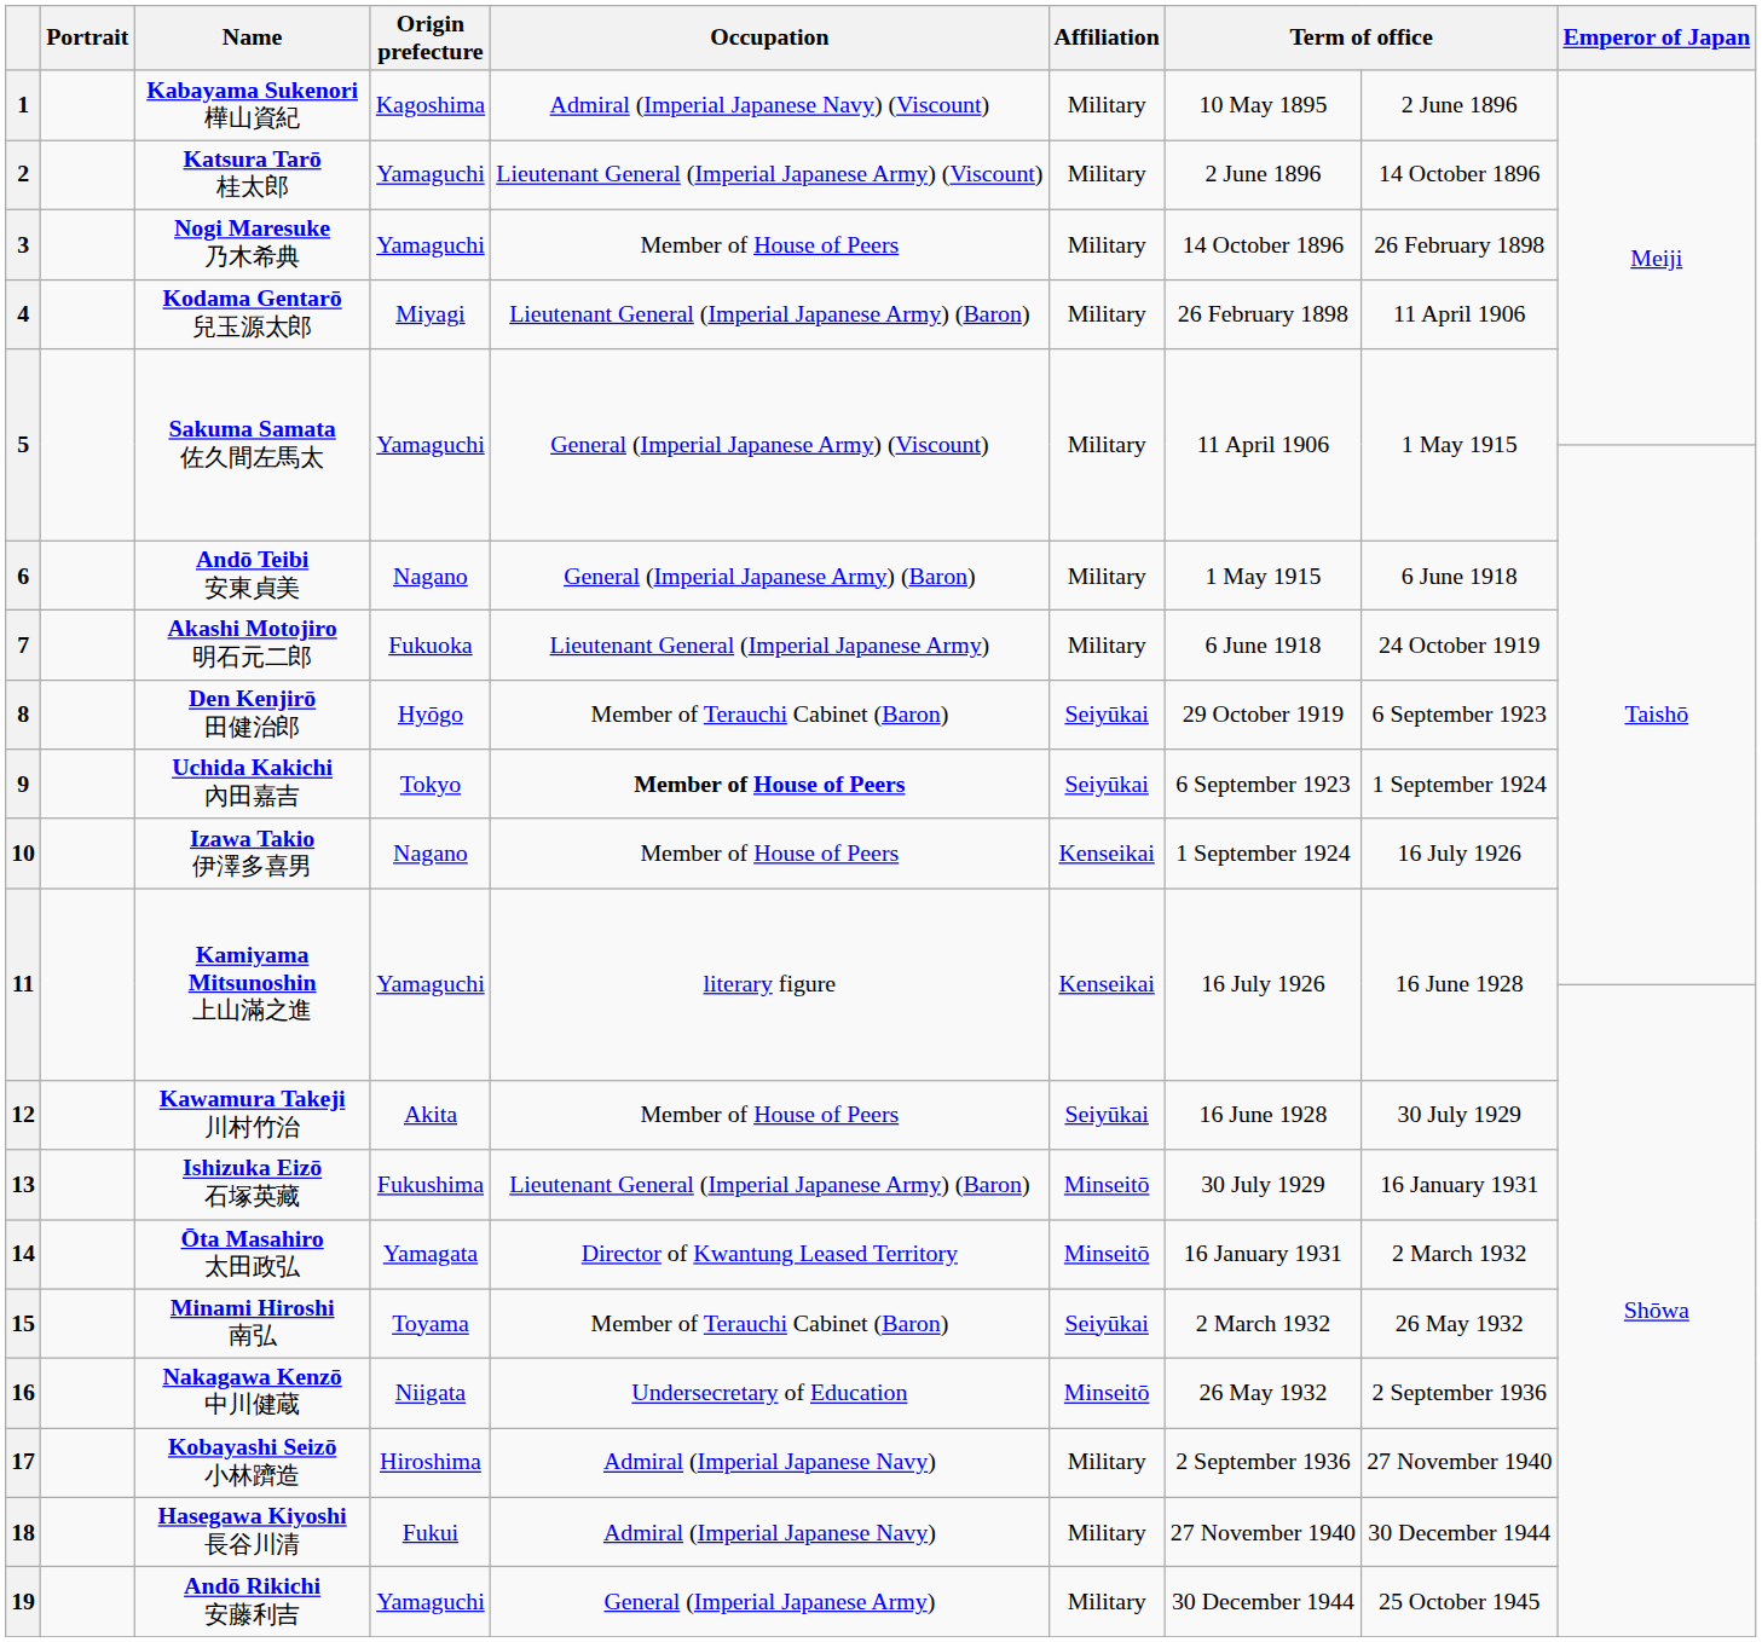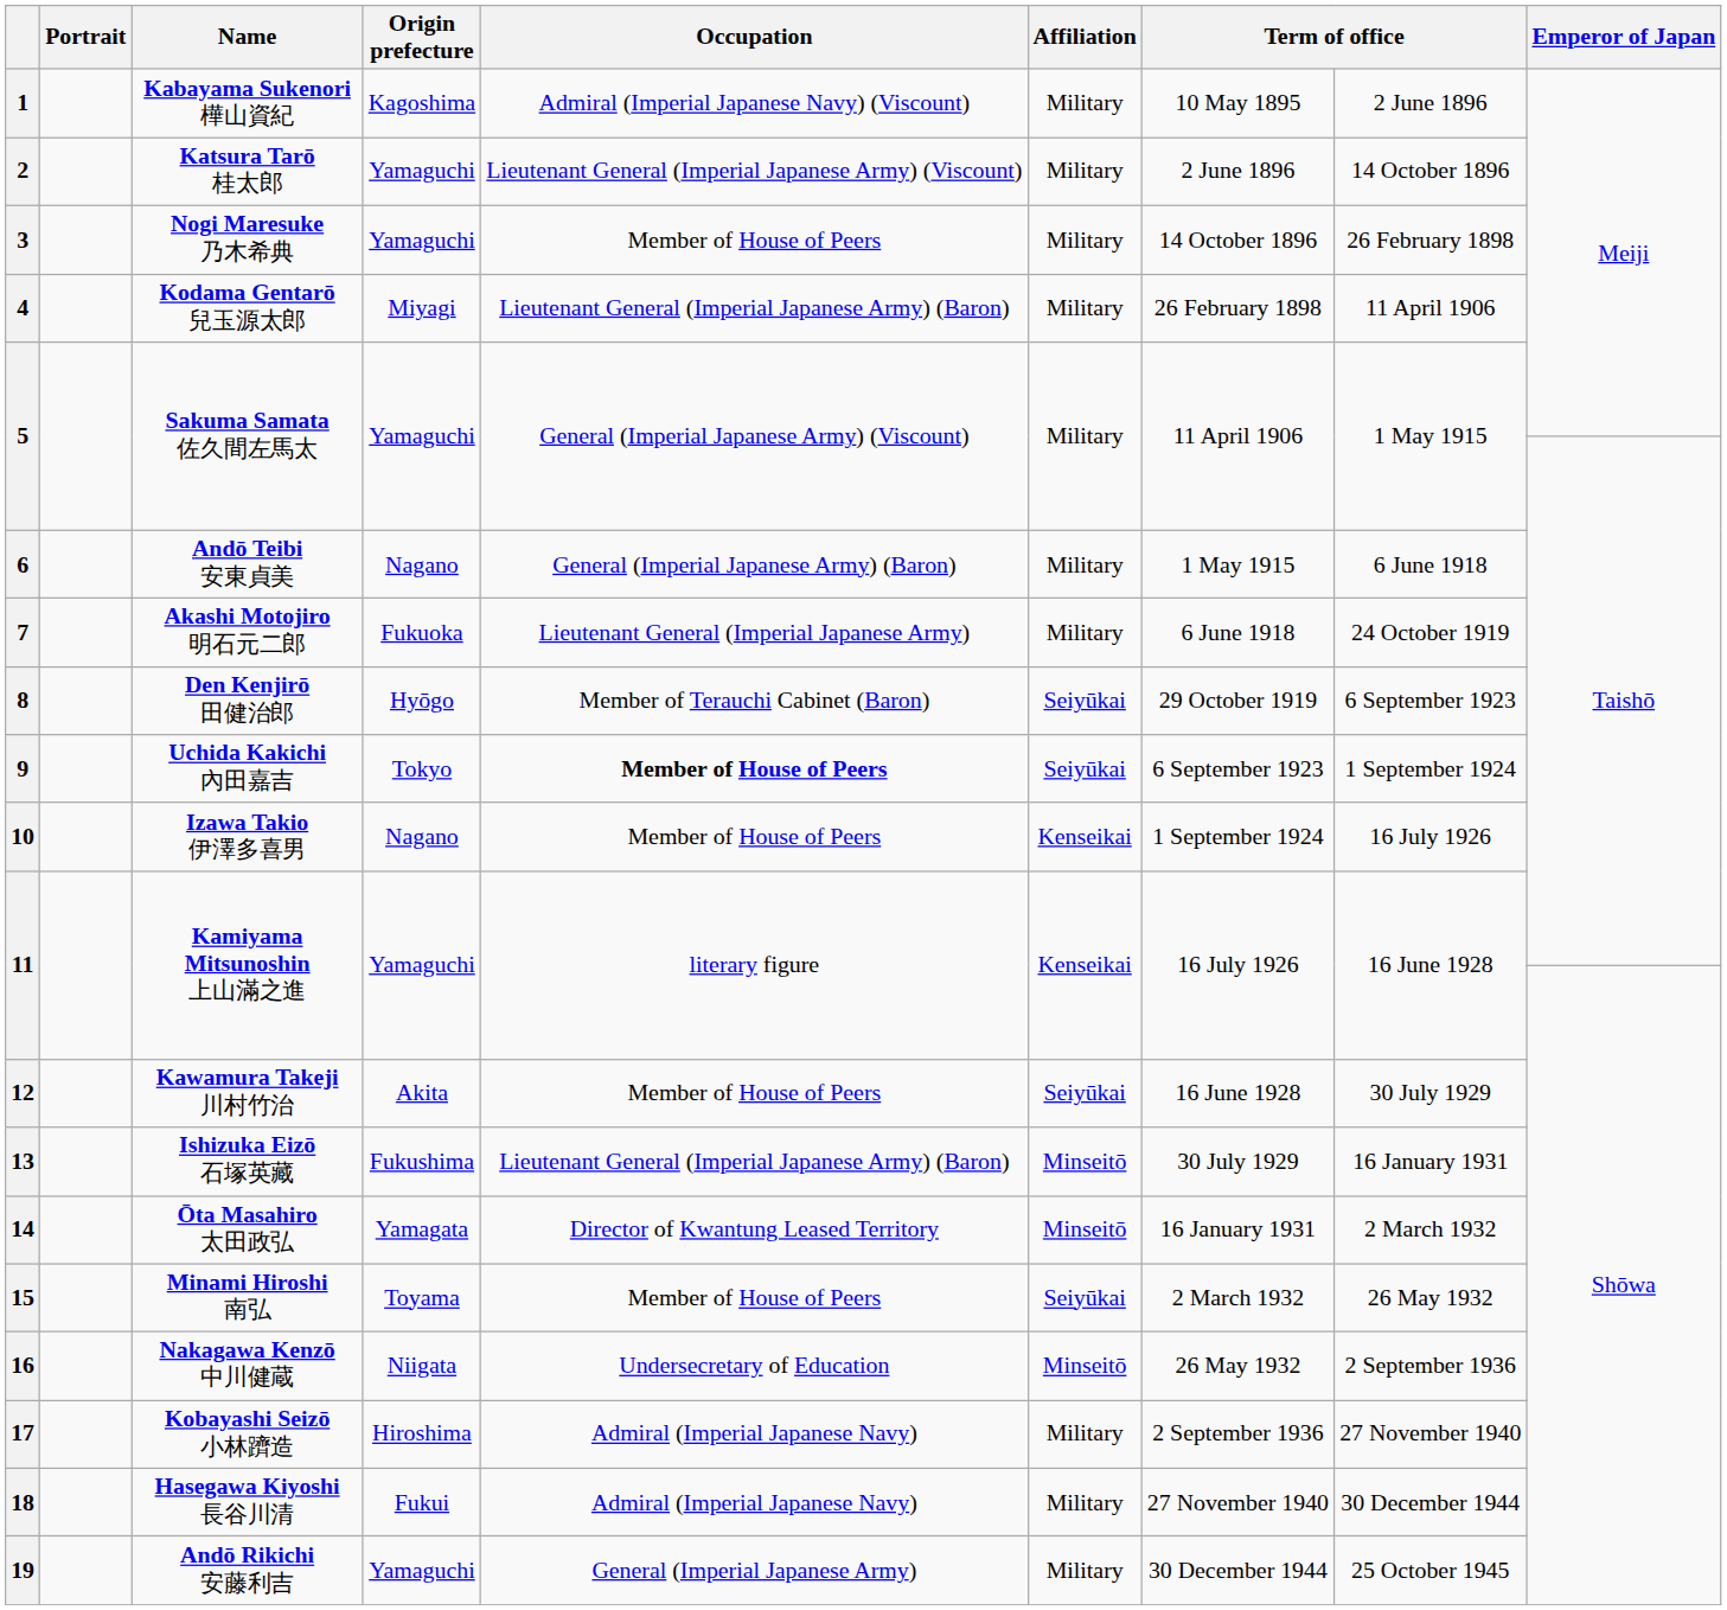15 | Occupation: Member of Terauchi Cabinet (Baron) -> Member of House of Peers
